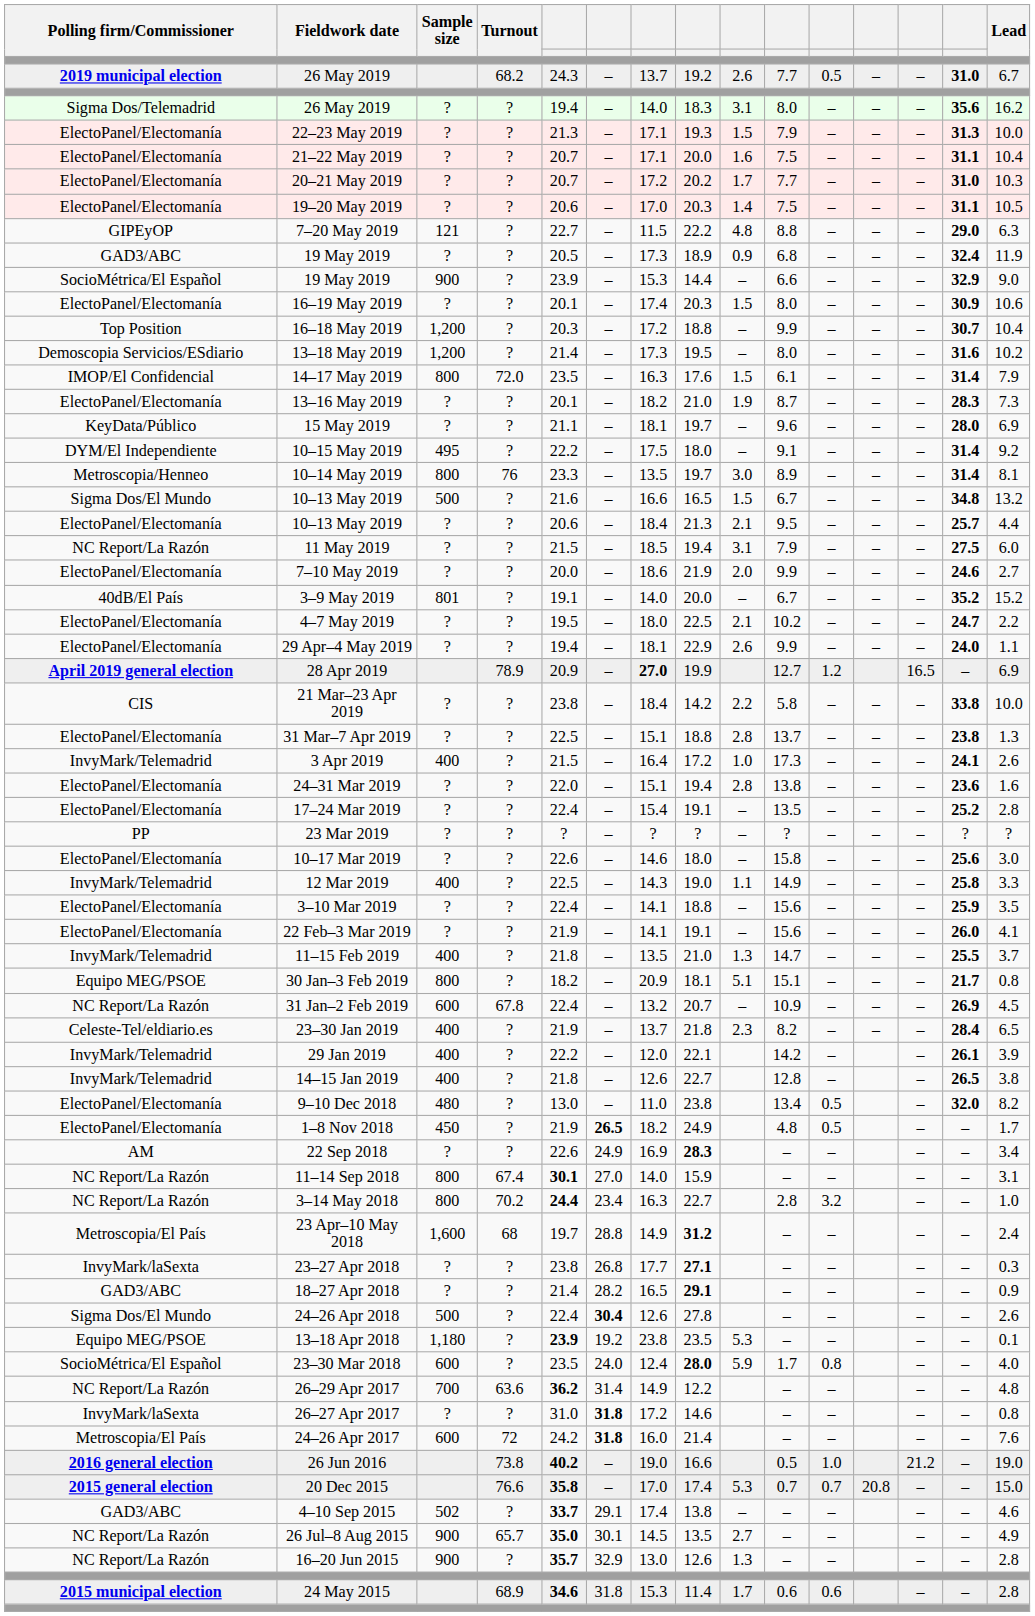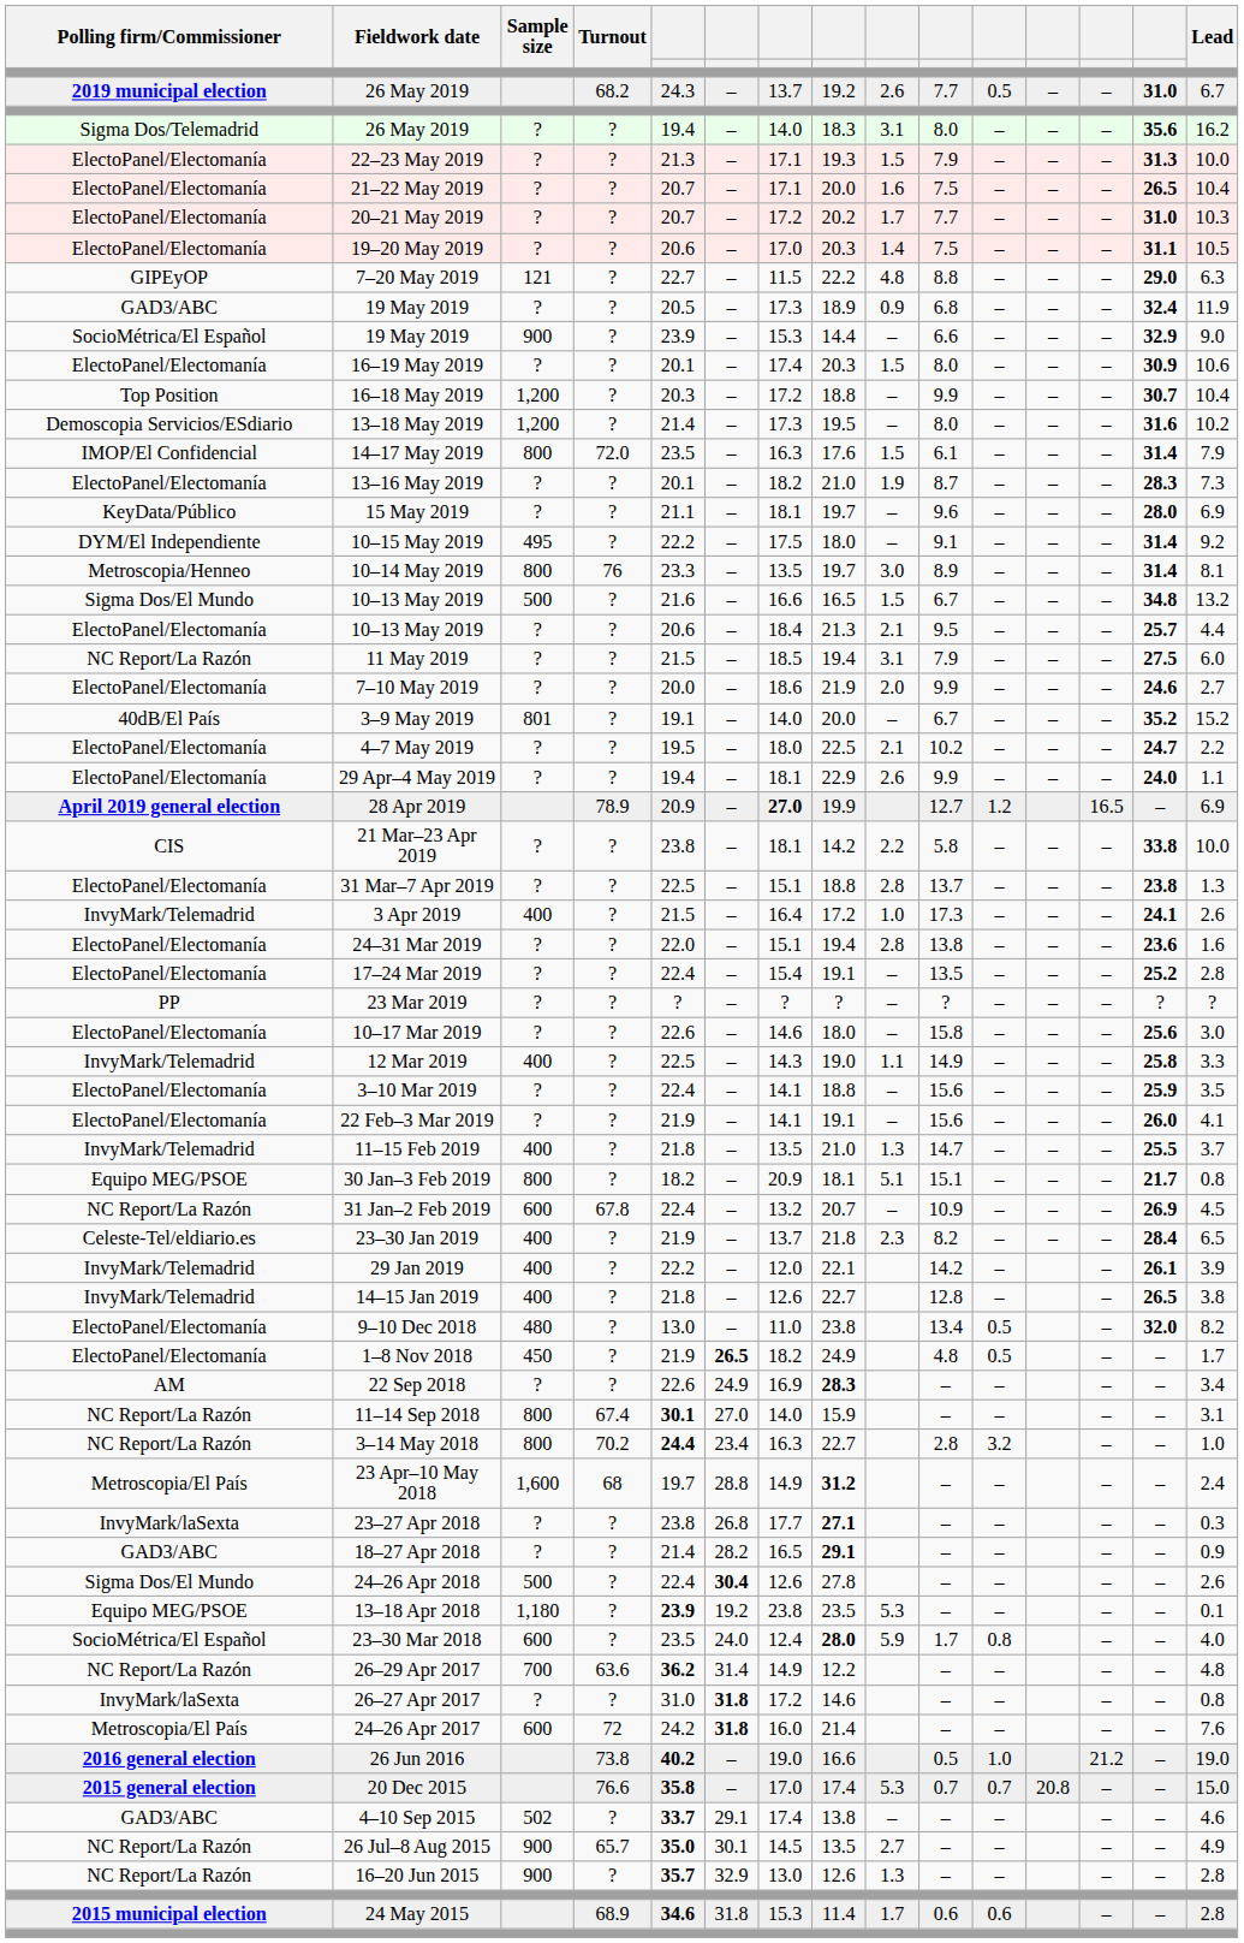21–22 May 2019 | column 14: 31.1 -> 26.5
21 Mar–23 Apr 2019 | column 7: 18.4 -> 18.1
